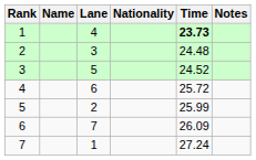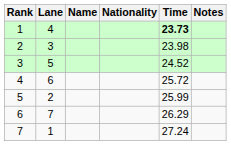columns swapped: Lane <-> Name
row 3 | Time: 24.48 -> 23.98
row 7 | Time: 26.09 -> 26.29
